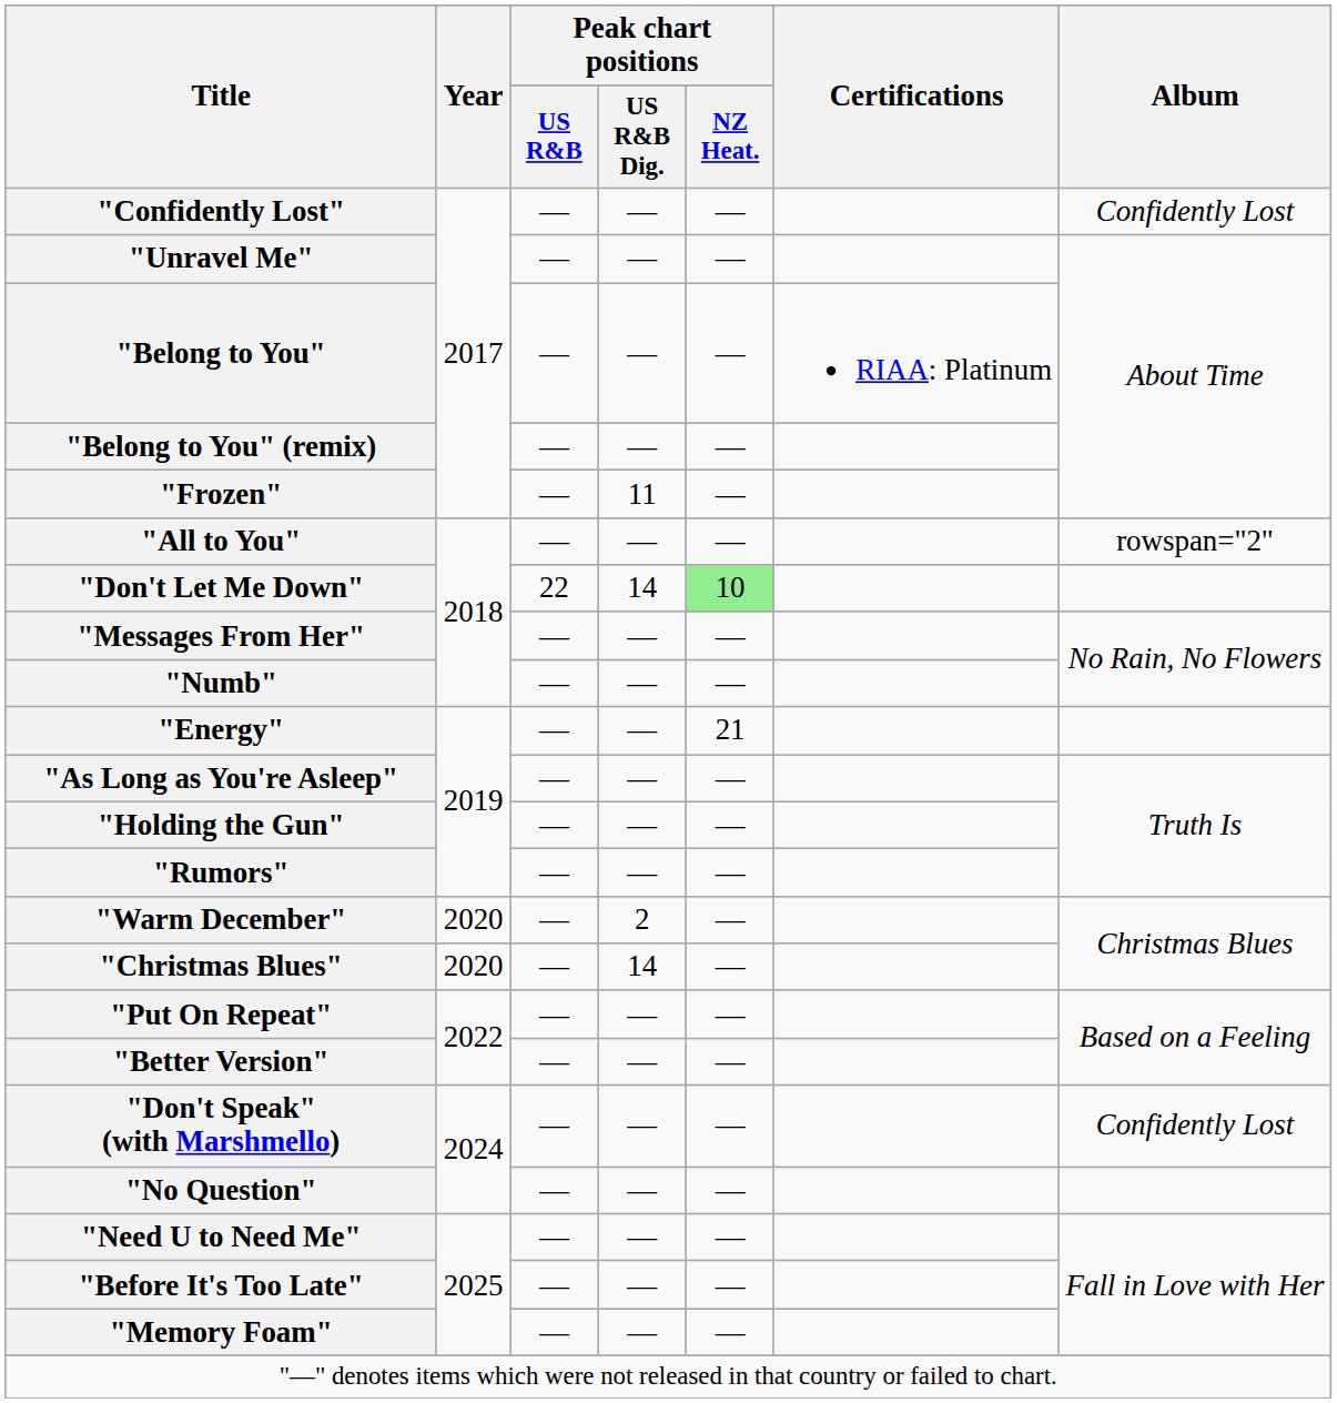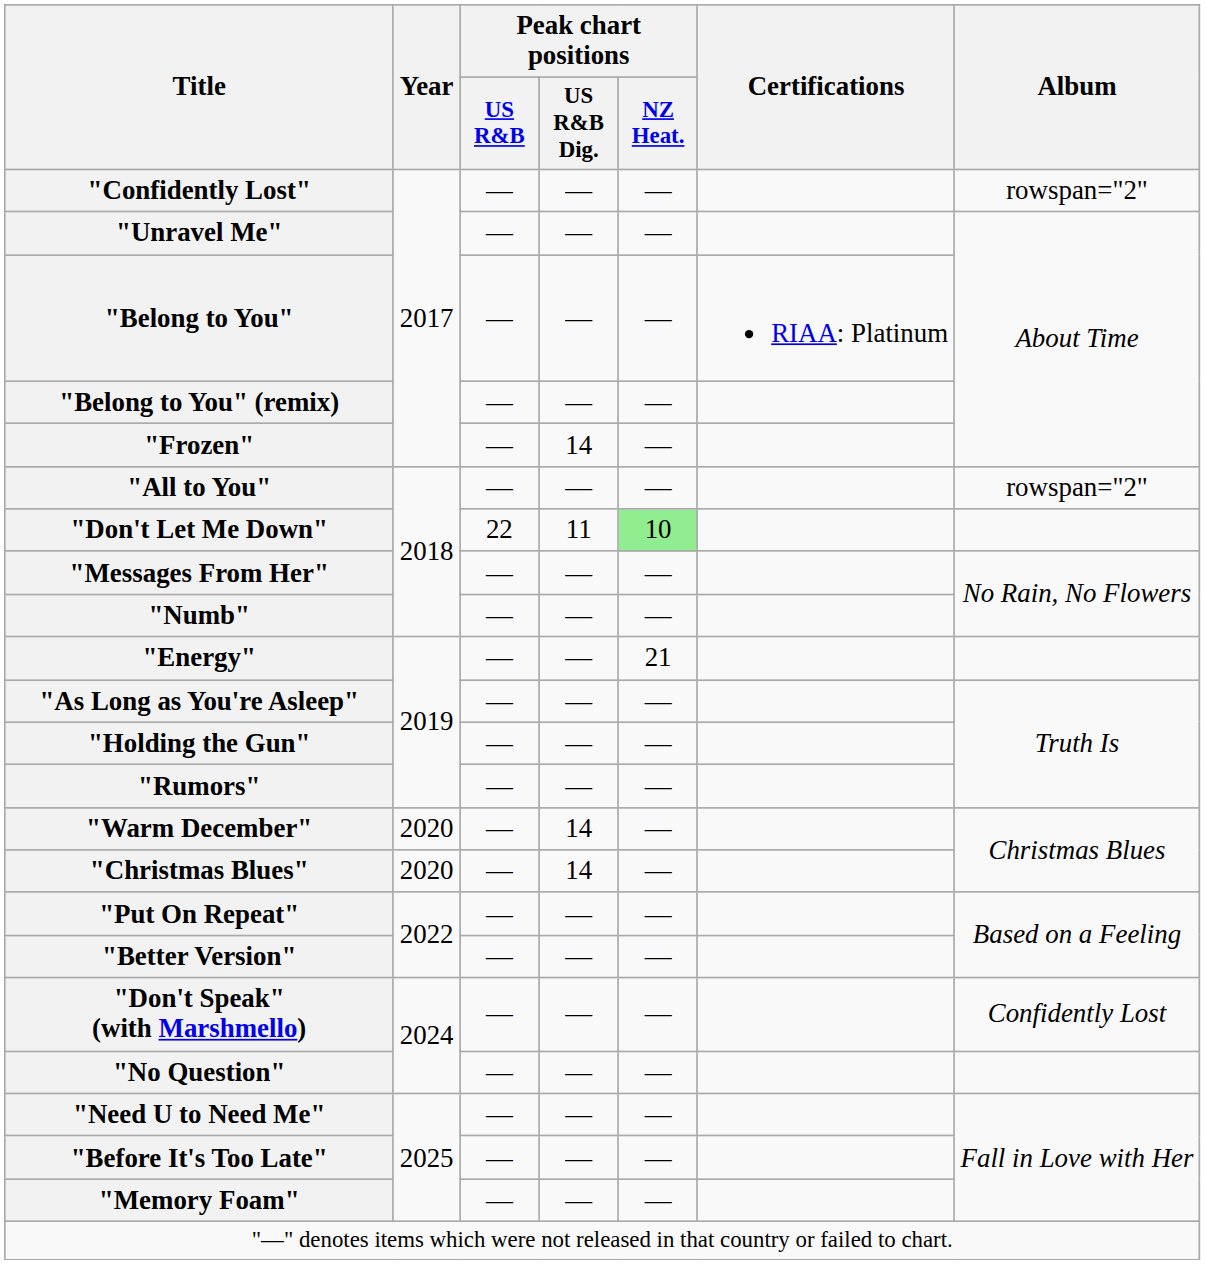"Confidently Lost" | Album: Confidently Lost -> rowspan="2"
"Frozen" | Peak chart positions / US R&B Dig.: 11 -> 14
"Don't Let Me Down" | Peak chart positions / US R&B Dig.: 14 -> 11
"Warm December" | Peak chart positions / US R&B Dig.: 2 -> 14
